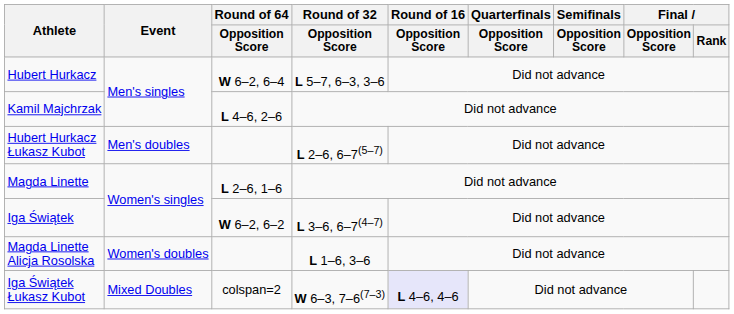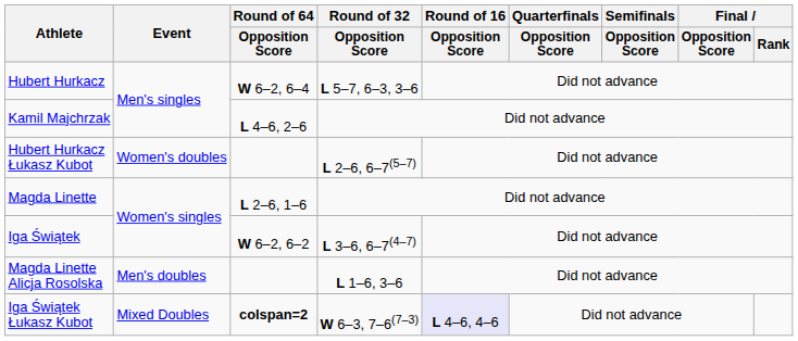Hubert Hurkacz Łukasz Kubot | Event: Men's doubles -> Women's doubles
Magda Linette Alicja Rosolska | Event: Women's doubles -> Men's doubles
Iga Świątek Łukasz Kubot | Round of 64 / Opposition Score: normal -> bold
